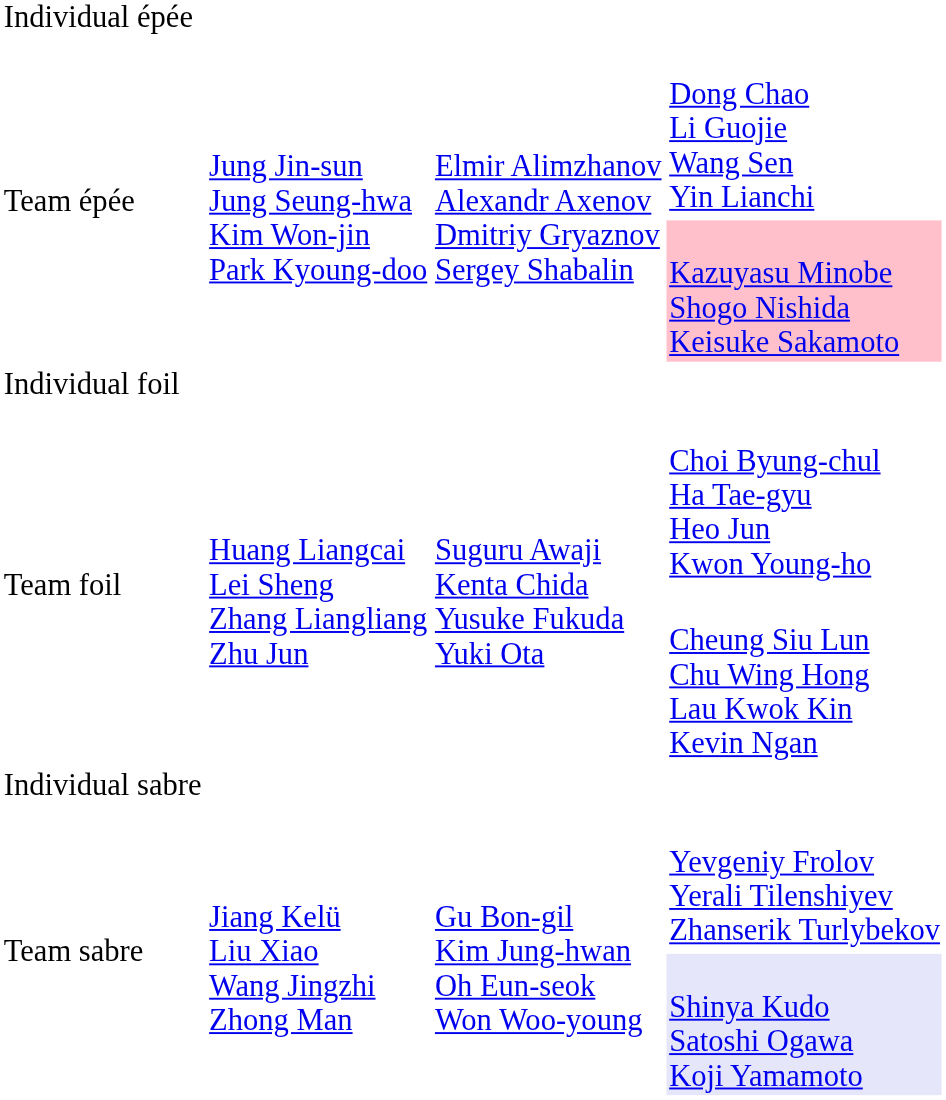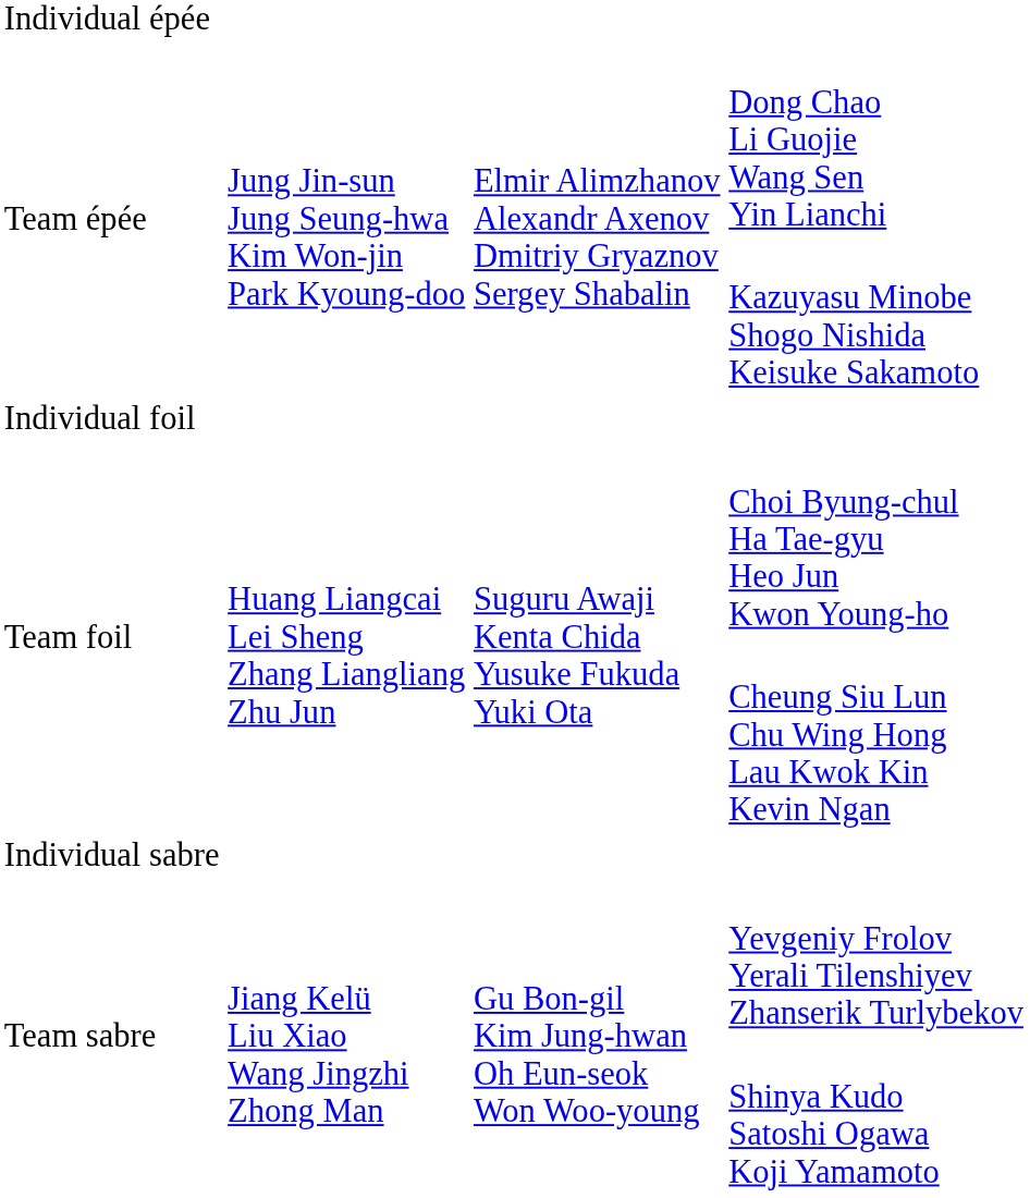Kazuyasu Minobe Shogo Nishida Keisuke Sakamoto | column 4: pink background -> no background
Shinya Kudo Satoshi Ogawa Koji Yamamoto | column 4: lavender background -> no background
